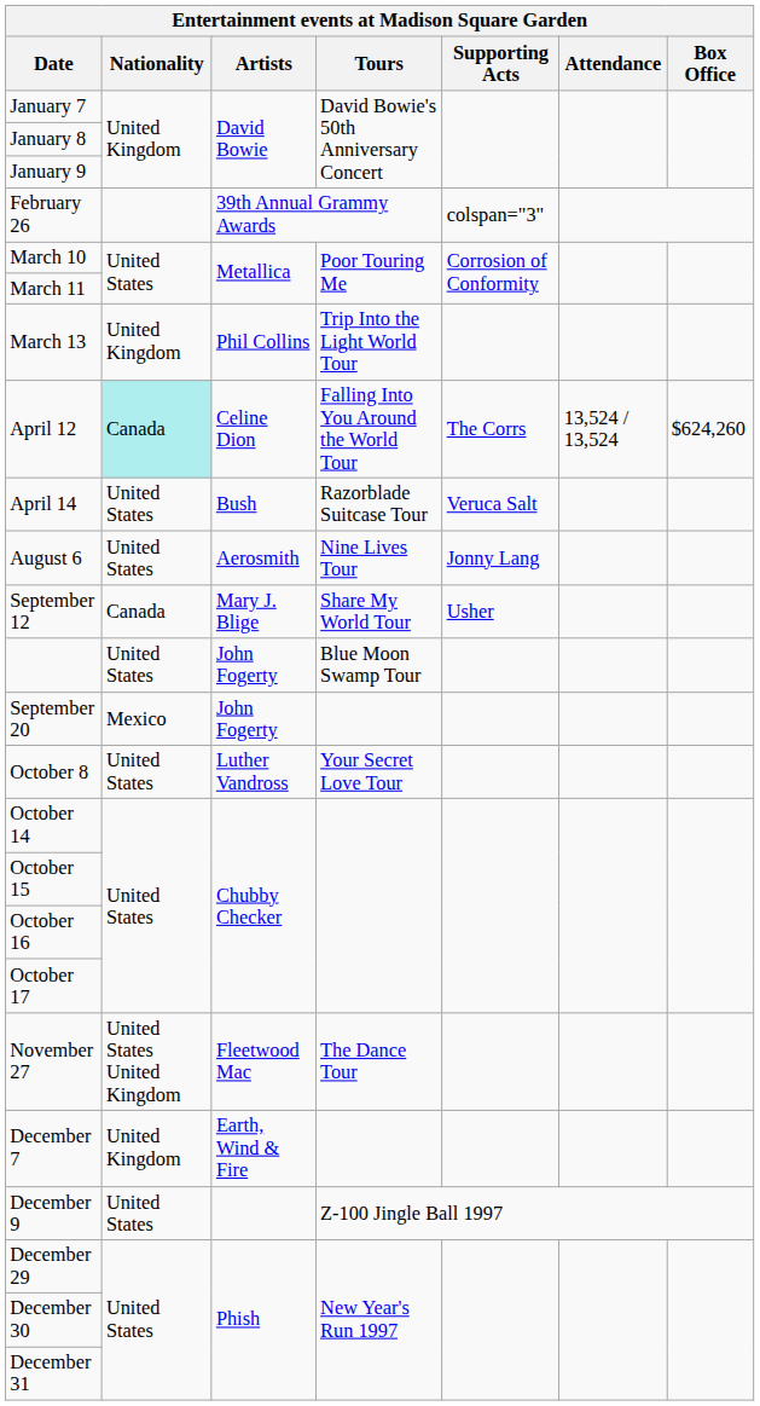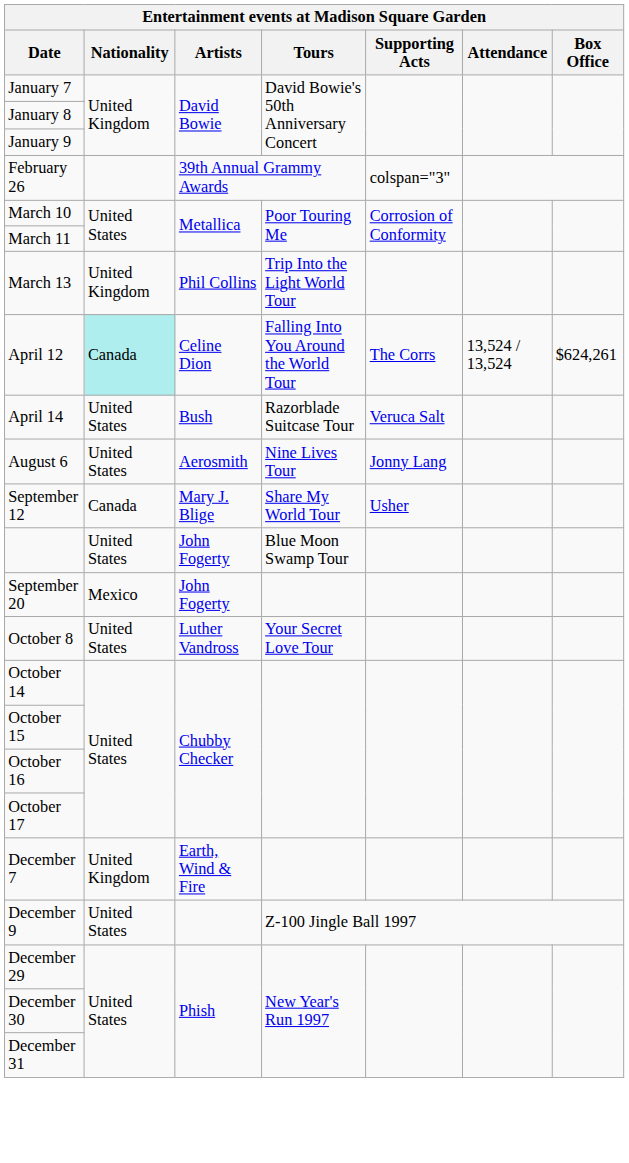April 12 | Box Office: $624,260 -> $624,261
- row: November 27 | United States United Kingdom | Fleetwood Mac | The Dance Tour
